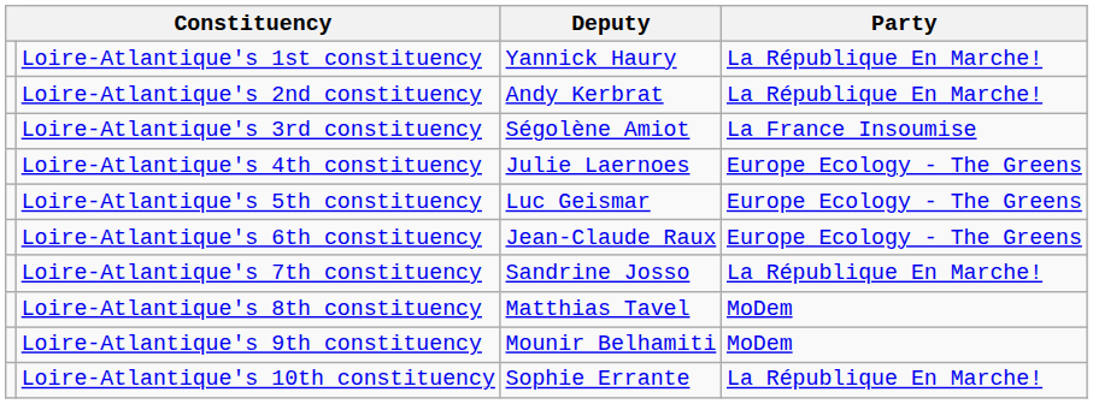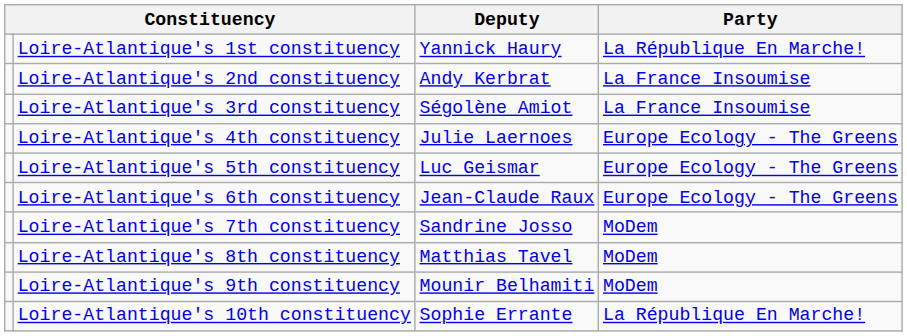Loire-Atlantique's 2nd constituency | Party: La République En Marche! -> La France Insoumise
Loire-Atlantique's 7th constituency | Party: La République En Marche! -> MoDem
